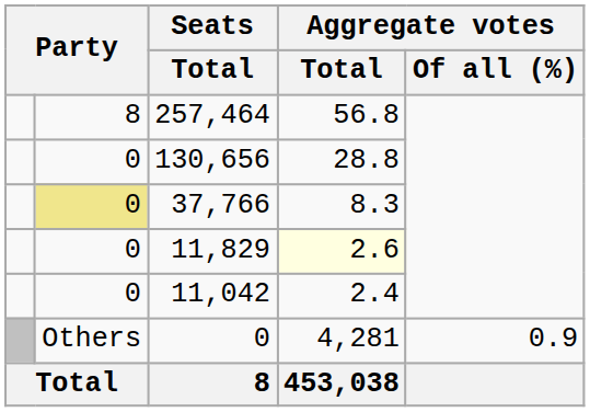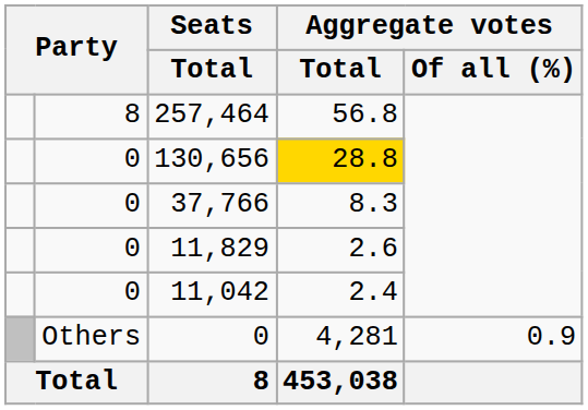130,656 | Aggregate votes / Total: no background -> gold background
37,766 | column 2: khaki background -> no background
11,829 | Aggregate votes / Total: lightyellow background -> no background
